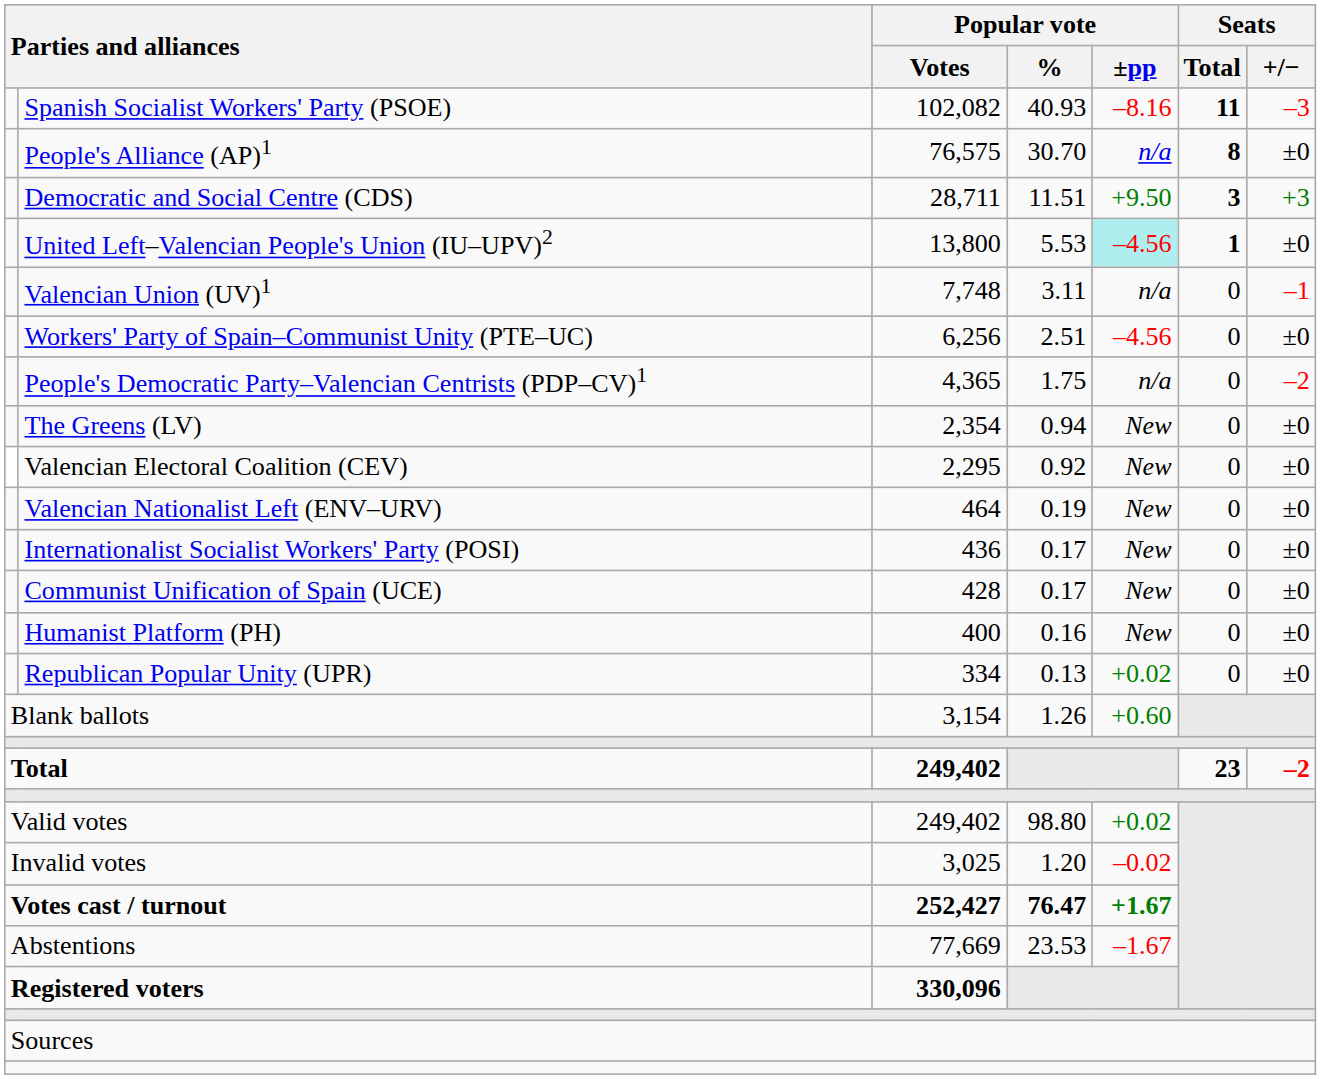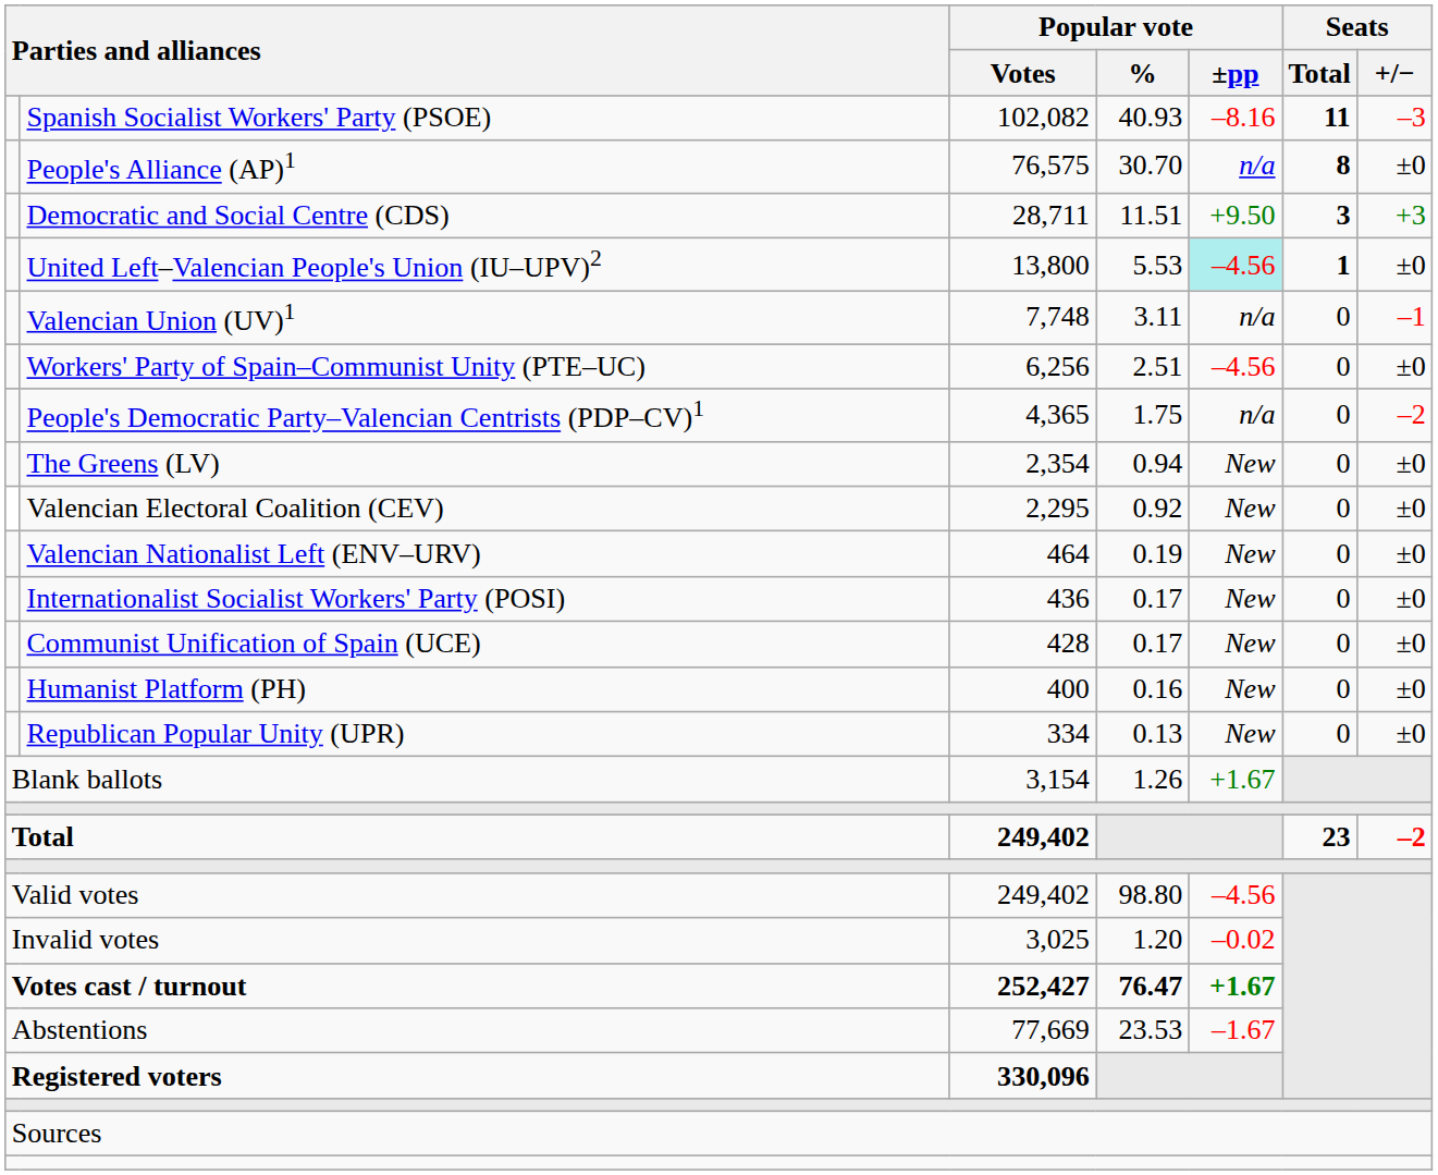Republican Popular Unity (UPR) | Popular vote / ±pp: +0.02 -> New
Blank ballots | Popular vote / ±pp: +0.60 -> +1.67
Valid votes | Popular vote / ±pp: +0.02 -> –4.56
